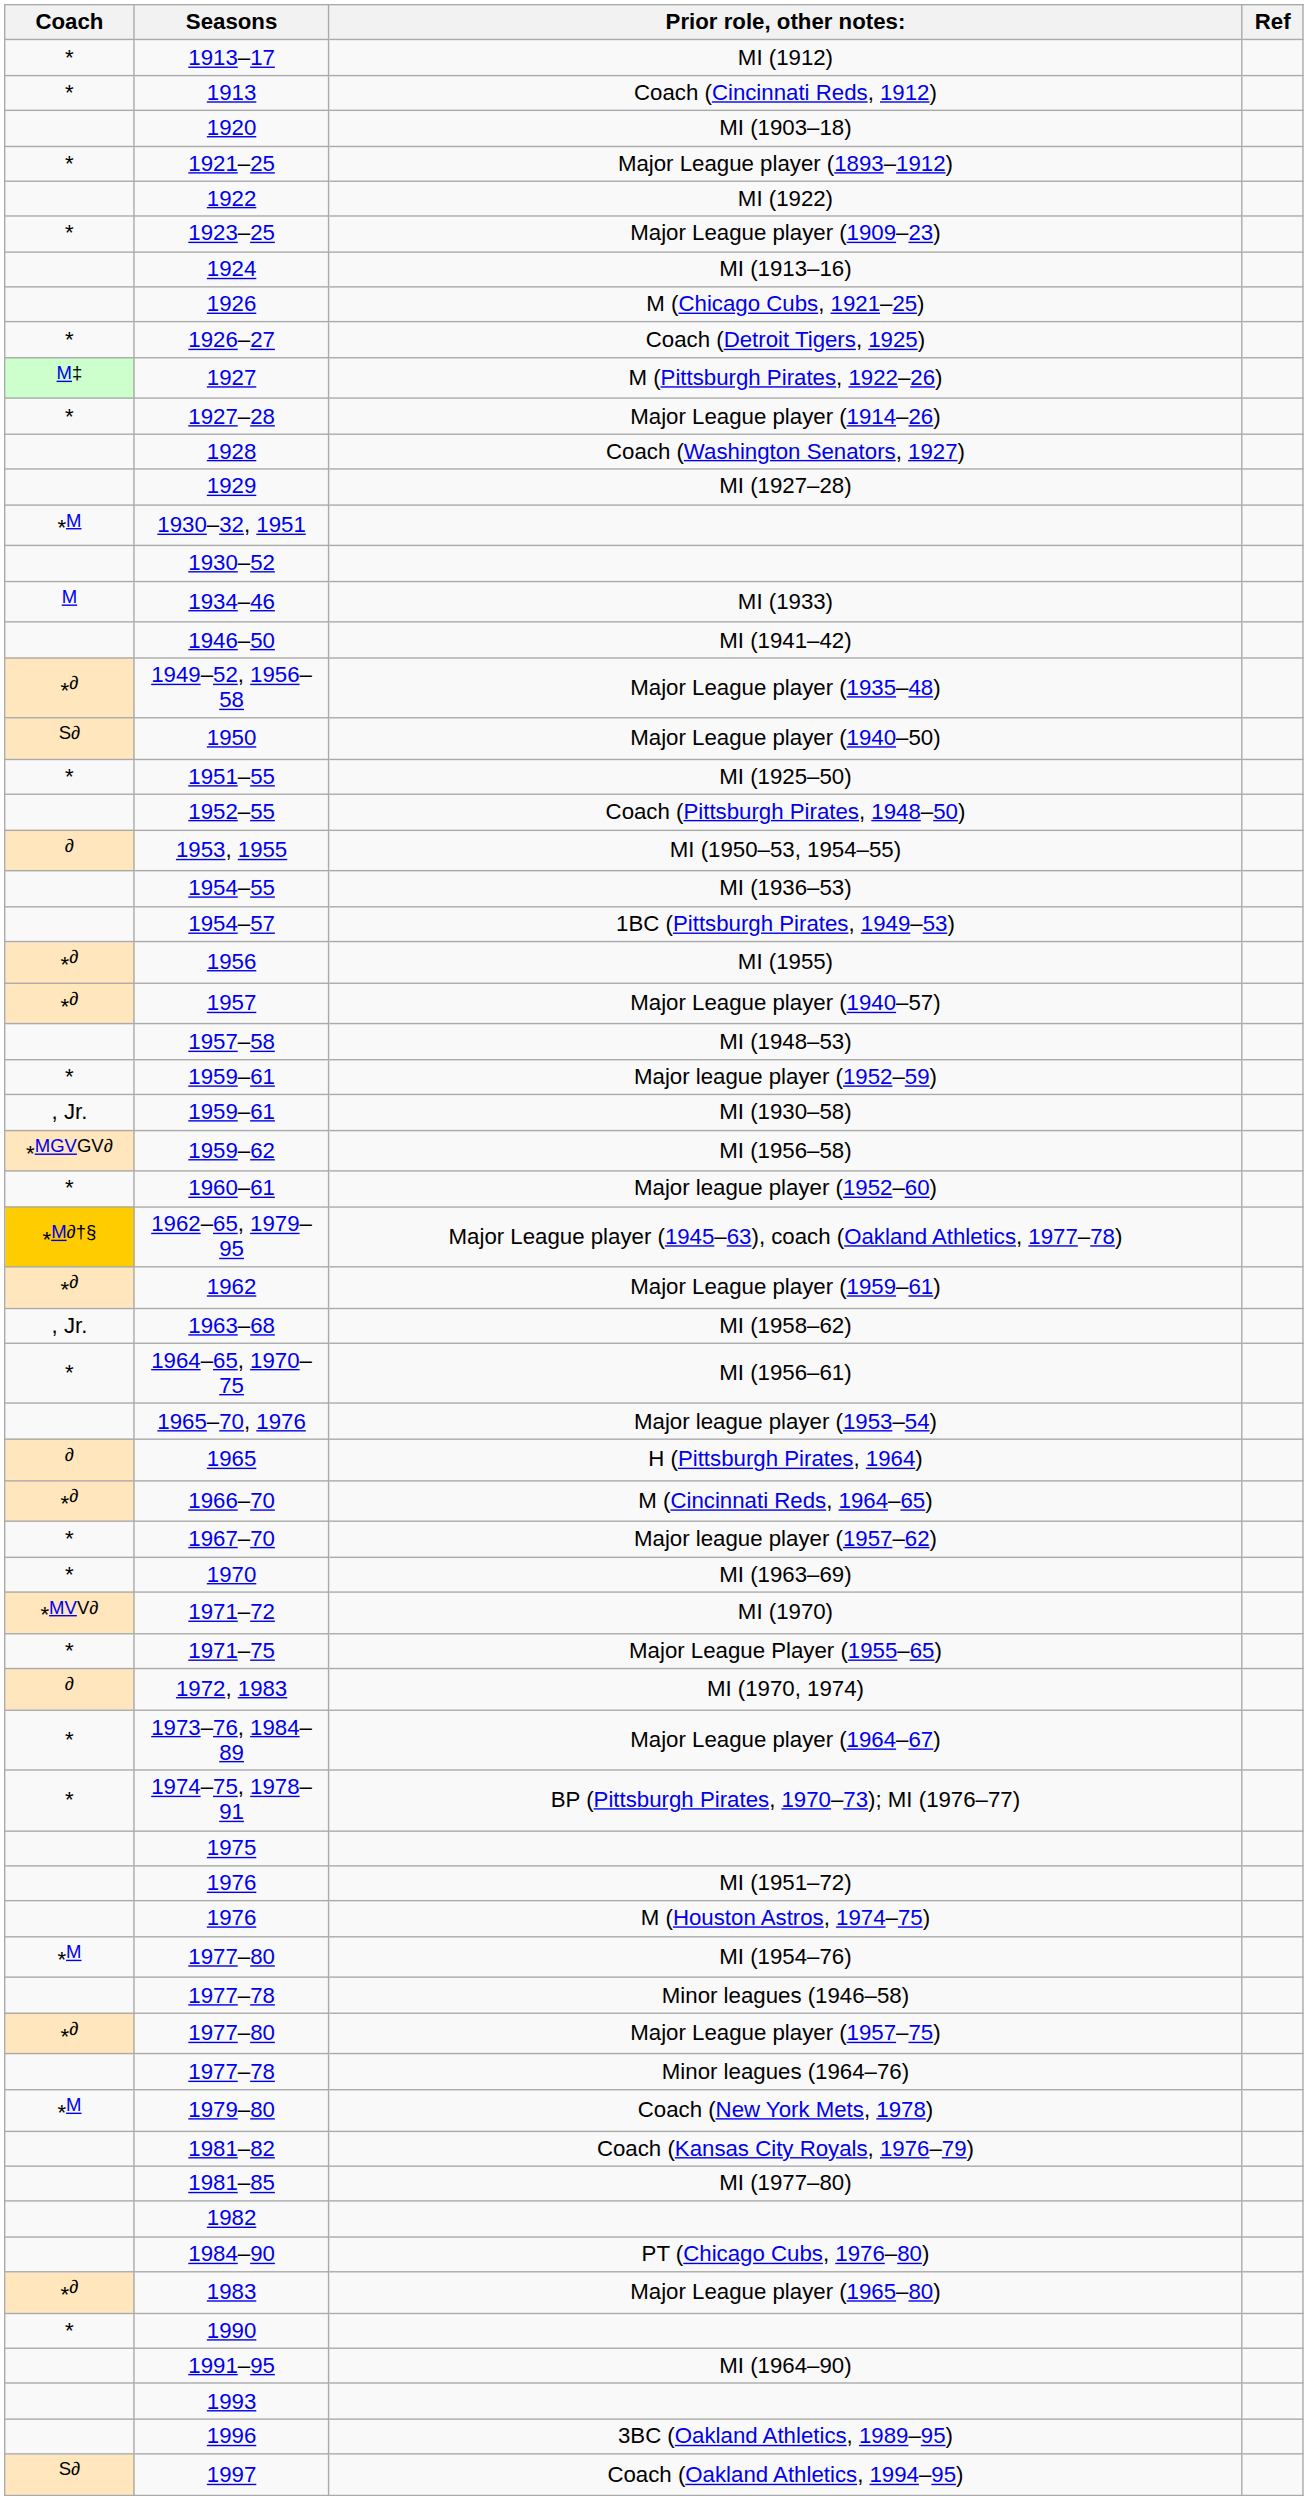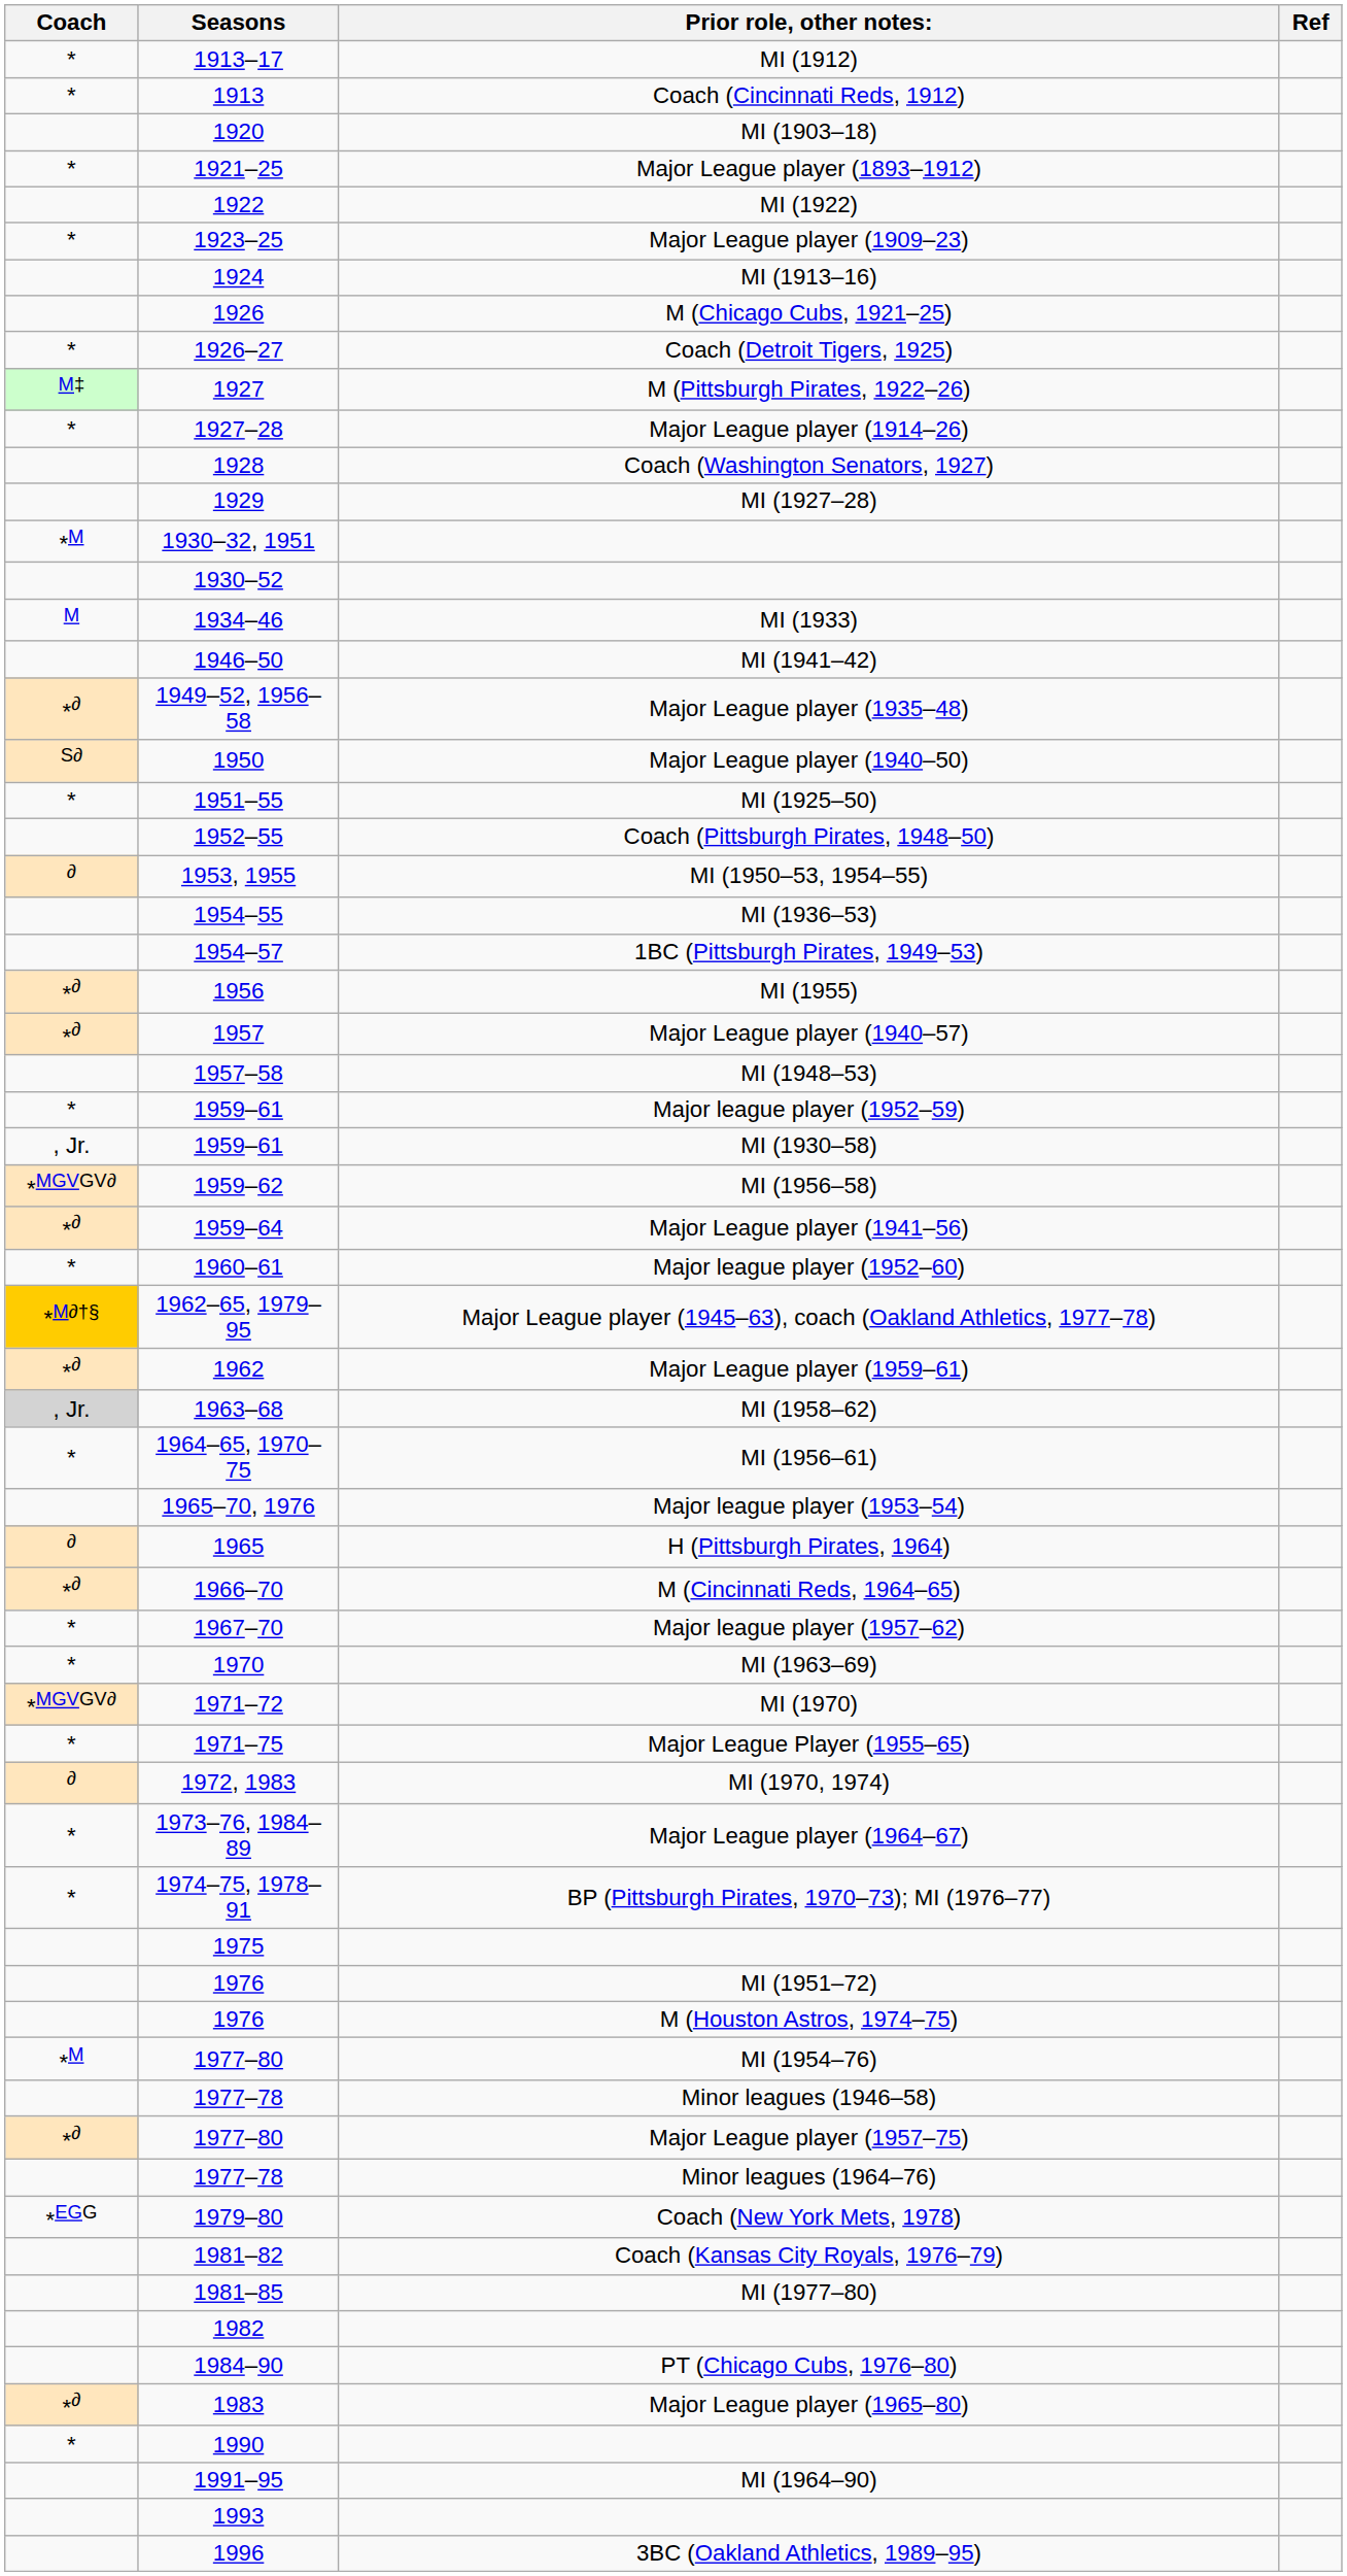+ row: *∂ | 1959–64 | Major League player (1941–56)
MI (1958–62) | Coach: no background -> lightgrey background
MI (1970) | Coach: *MVV∂ -> *MGVGV∂
Coach (New York Mets, 1978) | Coach: *M -> *EGG
- row: S∂ | 1997 | Coach (Oakland Athletics, 1994–95)
